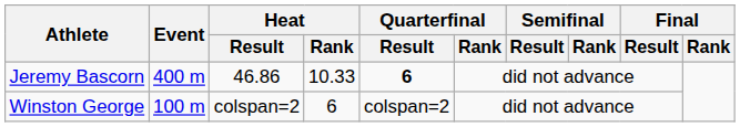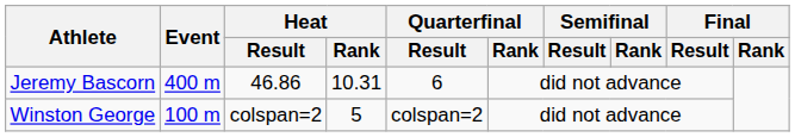Jeremy Bascorn | Heat / Rank: 10.33 -> 10.31
Jeremy Bascorn | Quarterfinal / Result: bold -> normal
Winston George | Heat / Rank: 6 -> 5
